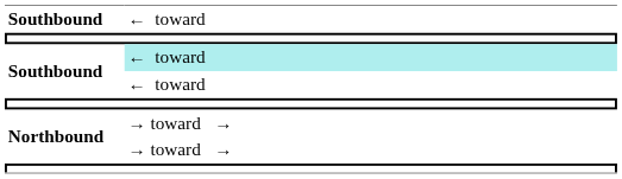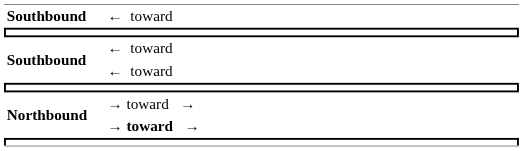row 2 | column 2: paleturquoise background -> no background
row 5 | column 2: normal -> bold
